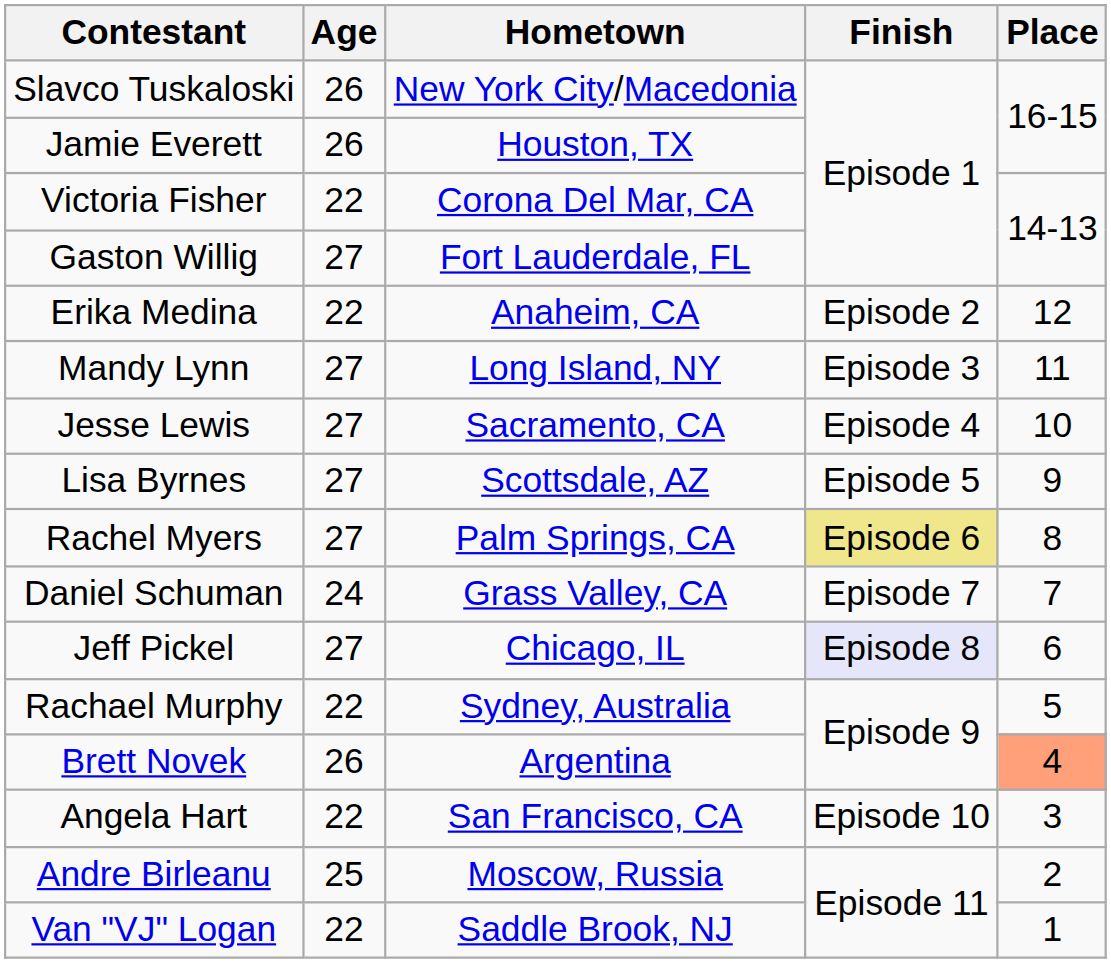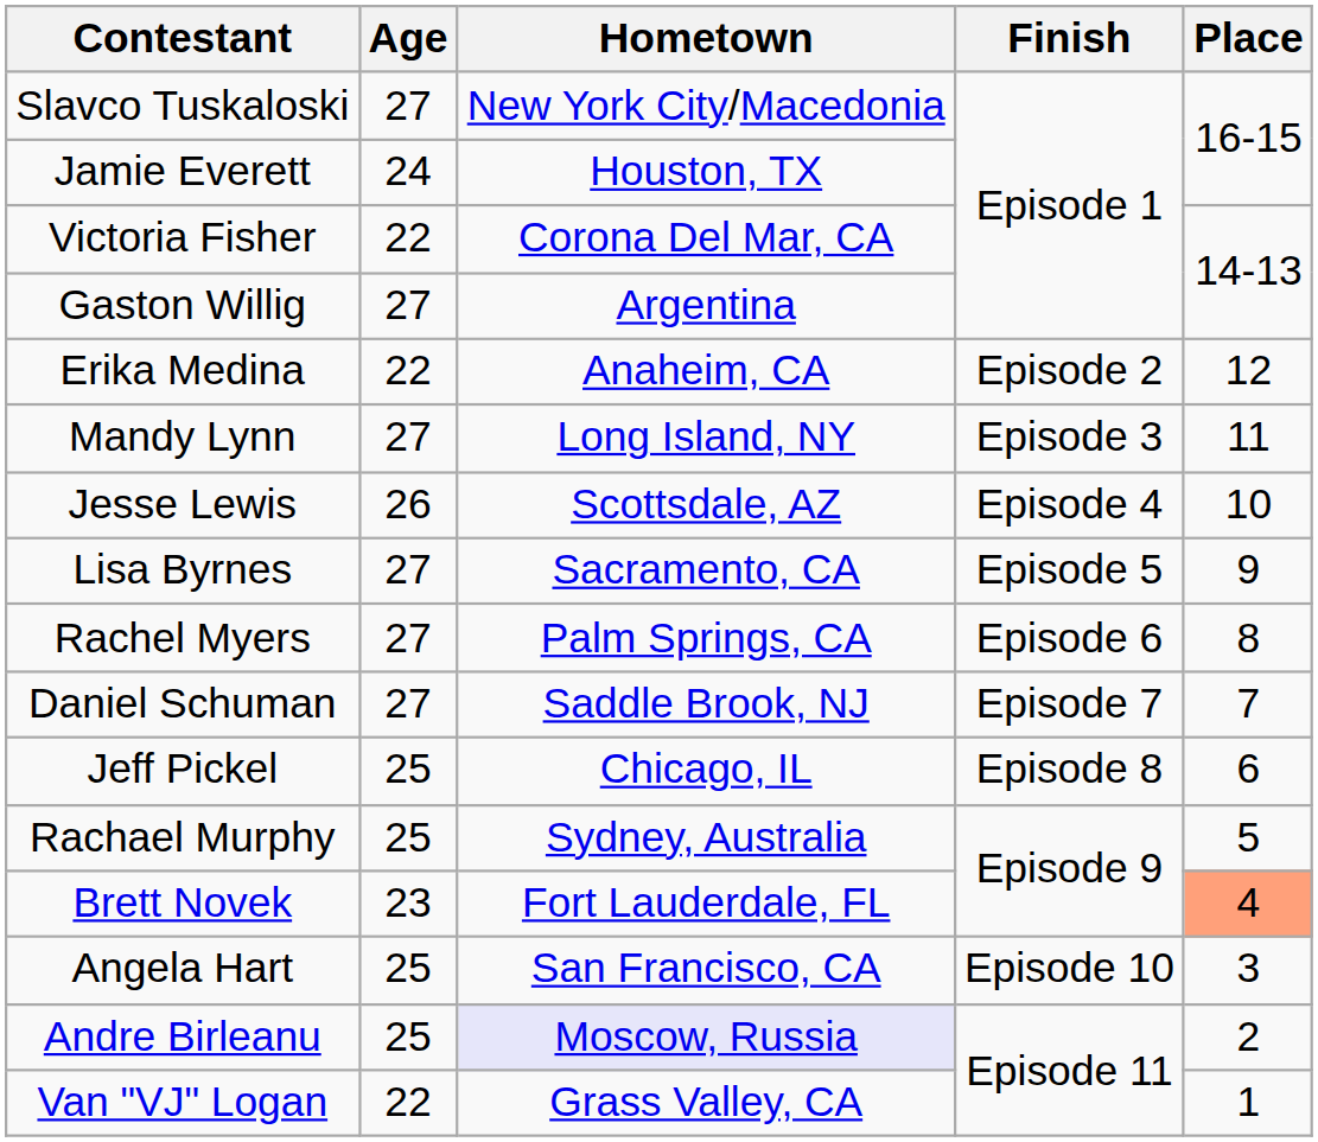Slavco Tuskaloski | Age: 26 -> 27
Jamie Everett | Age: 26 -> 24
Gaston Willig | Hometown: Fort Lauderdale, FL -> Argentina
Jesse Lewis | Age: 27 -> 26
Jesse Lewis | Hometown: Sacramento, CA -> Scottsdale, AZ
Lisa Byrnes | Hometown: Scottsdale, AZ -> Sacramento, CA
Rachel Myers | Finish: khaki background -> no background
Daniel Schuman | Age: 24 -> 27
Daniel Schuman | Hometown: Grass Valley, CA -> Saddle Brook, NJ
Jeff Pickel | Age: 27 -> 25
Jeff Pickel | Finish: lavender background -> no background
Rachael Murphy | Age: 22 -> 25
Brett Novek | Age: 26 -> 23
Brett Novek | Hometown: Argentina -> Fort Lauderdale, FL
Angela Hart | Age: 22 -> 25
Andre Birleanu | Hometown: no background -> lavender background
Van "VJ" Logan | Hometown: Saddle Brook, NJ -> Grass Valley, CA
